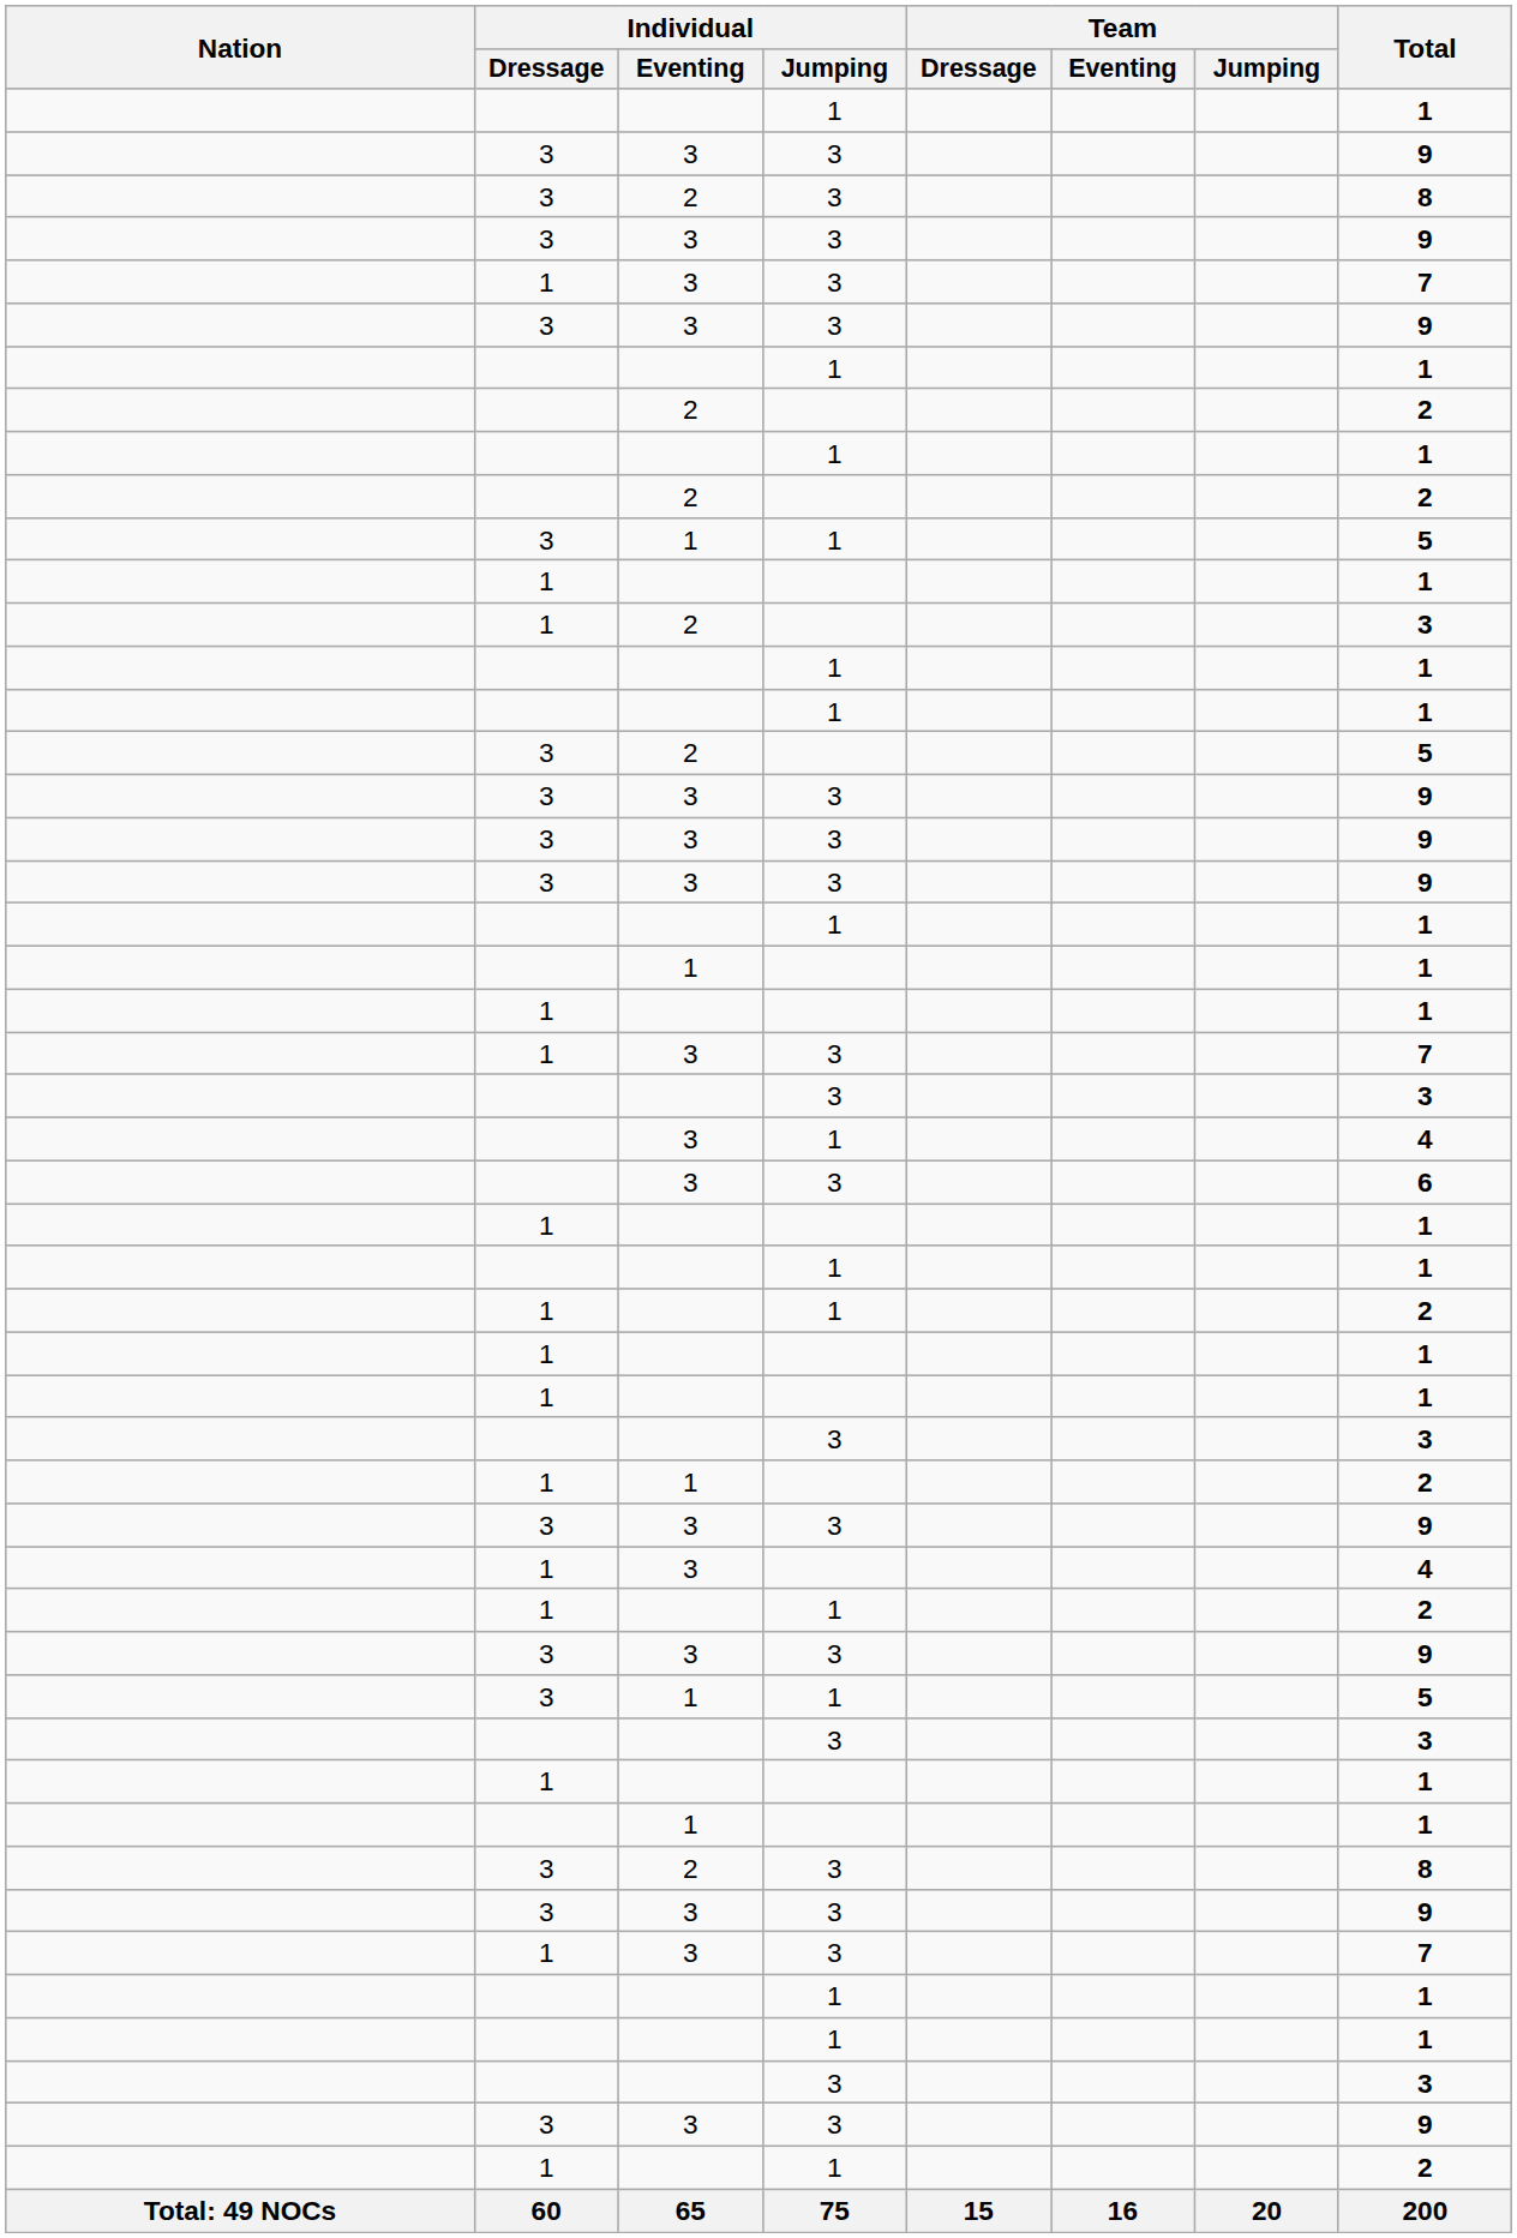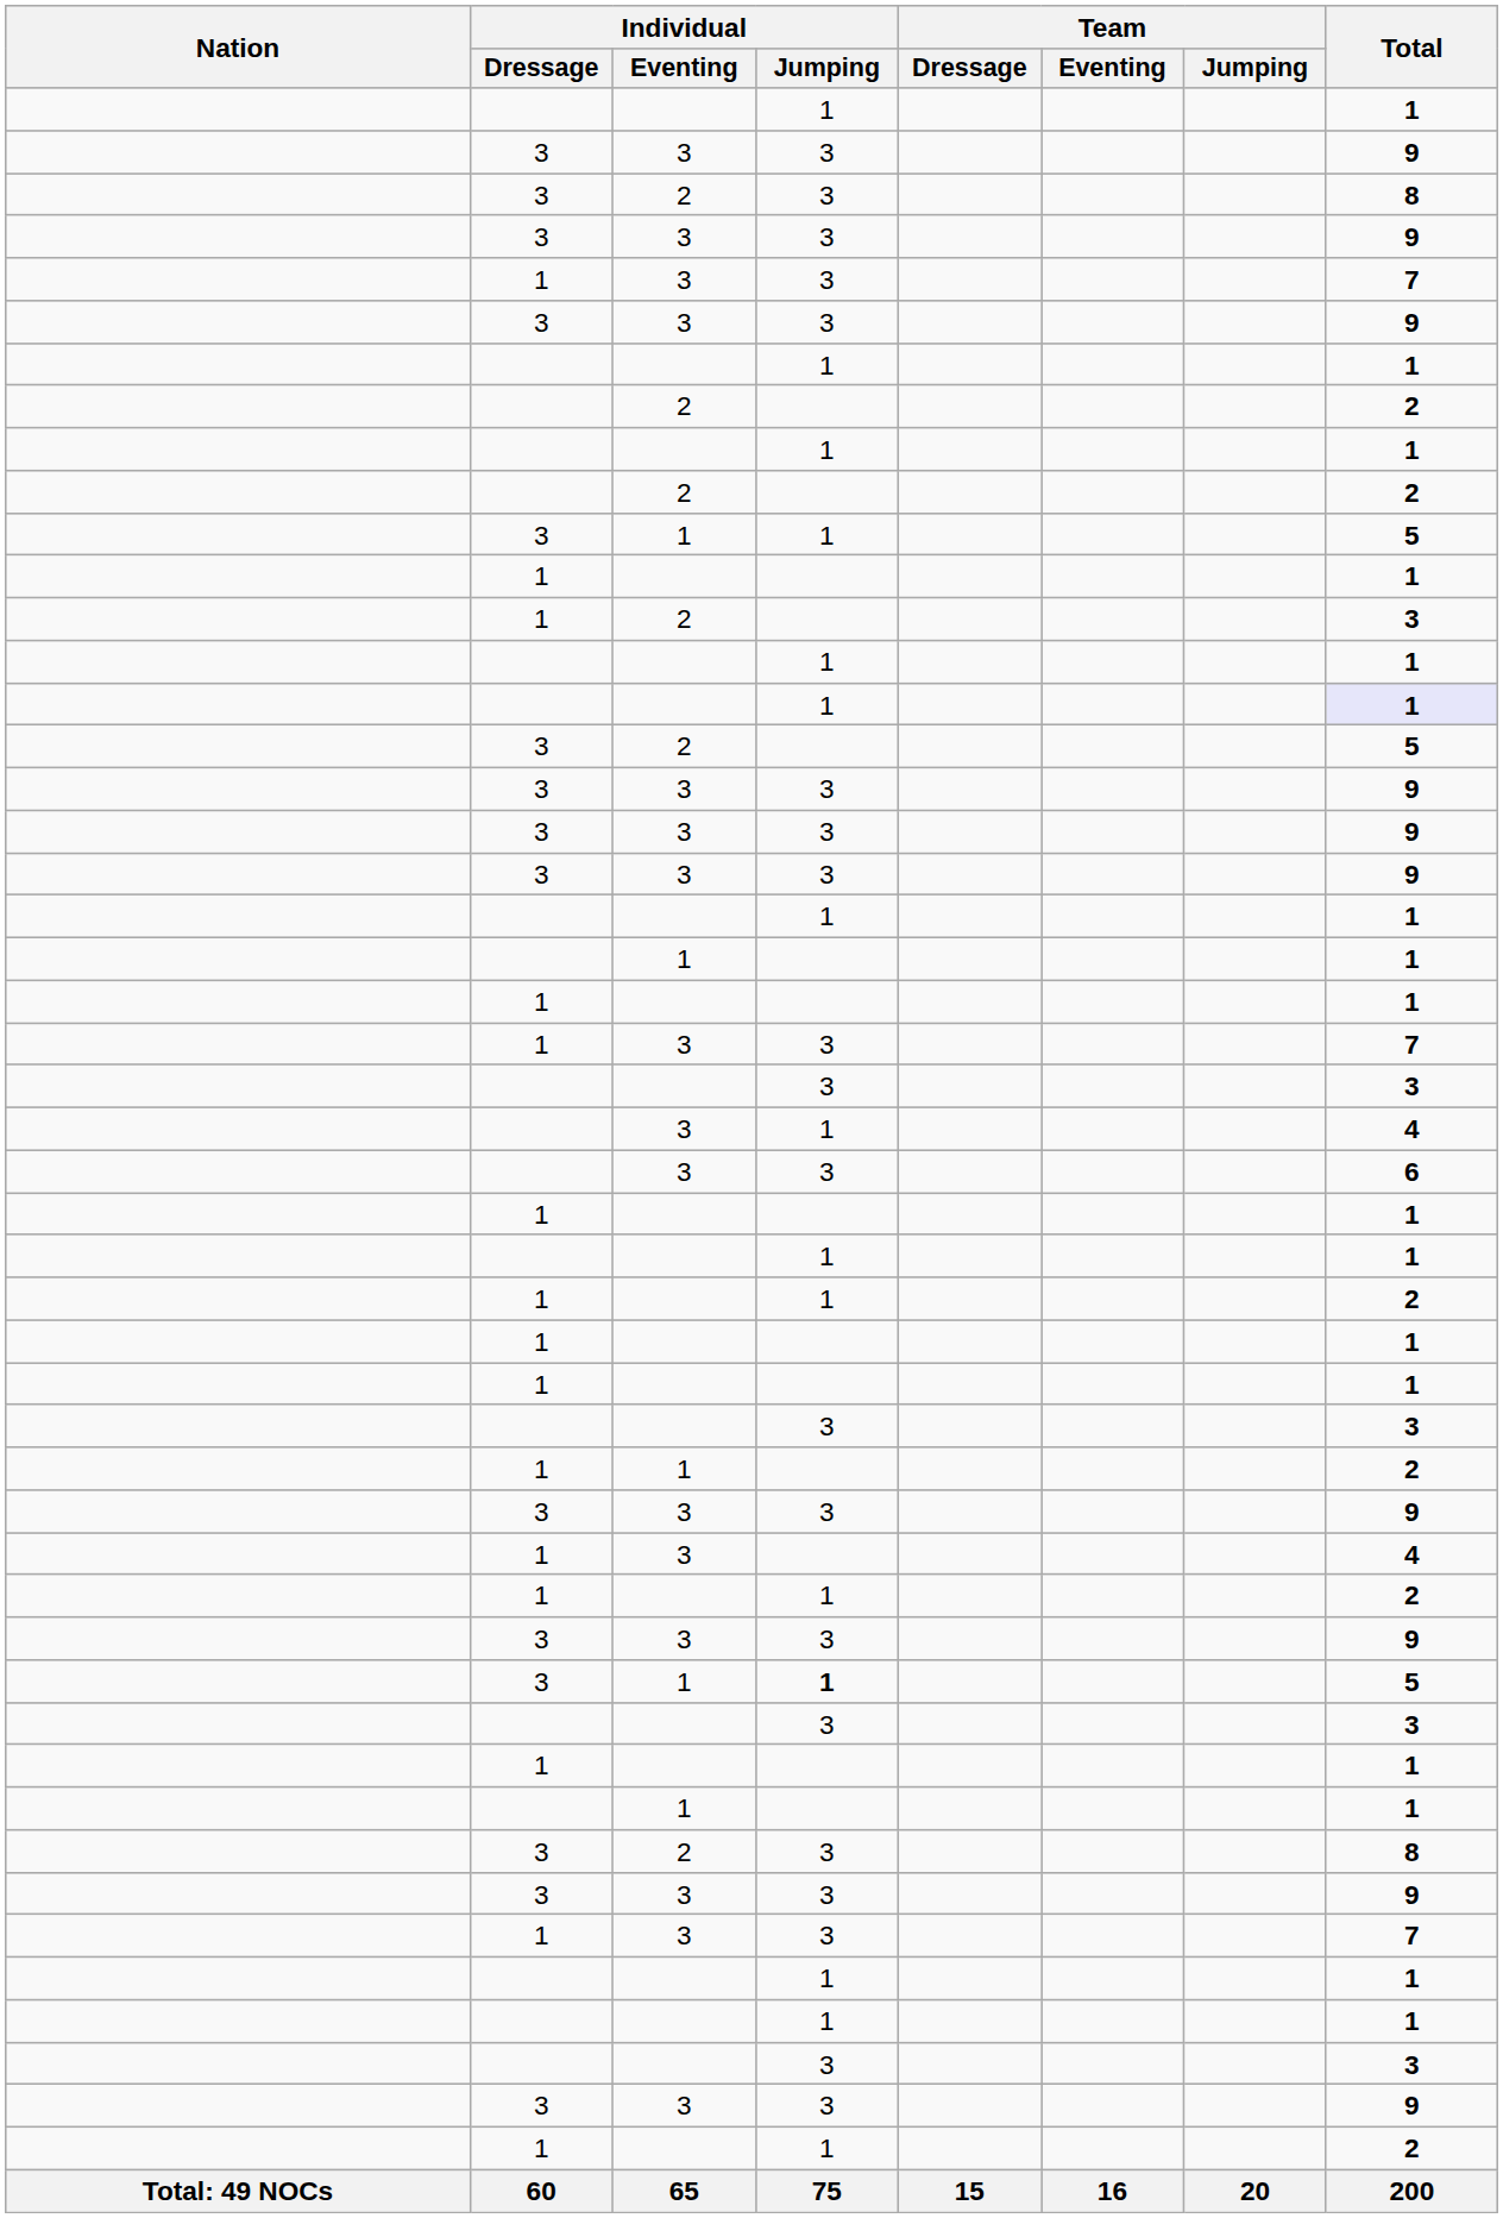row 17 | Total: no background -> lavender background
row 40 | Individual / Jumping: normal -> bold
